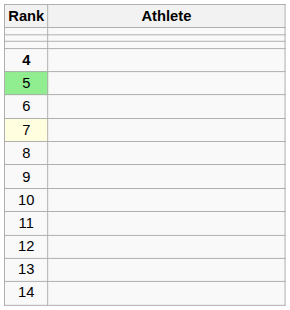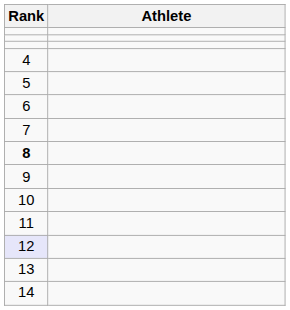row 5 | Rank: bold -> normal
row 6 | Rank: lightgreen background -> no background
row 8 | Rank: lightyellow background -> no background
row 9 | Rank: normal -> bold
row 13 | Rank: no background -> lavender background
